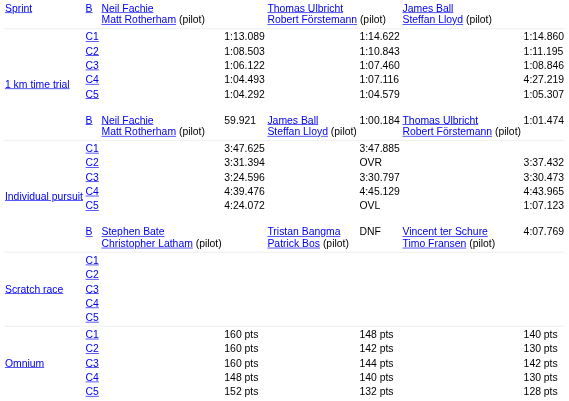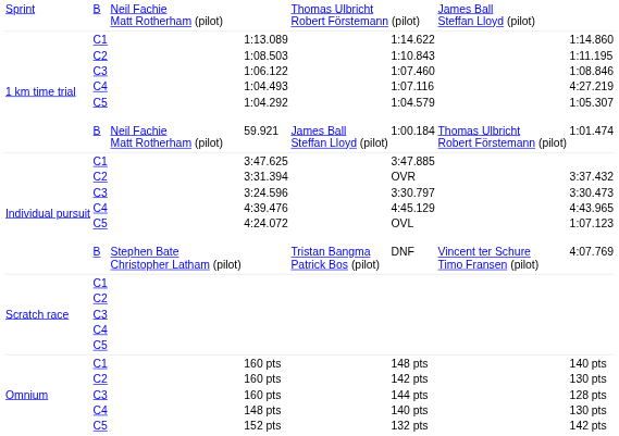C3 / 160 pts | column 8: 142 pts -> 128 pts
152 pts | column 8: 128 pts -> 142 pts
